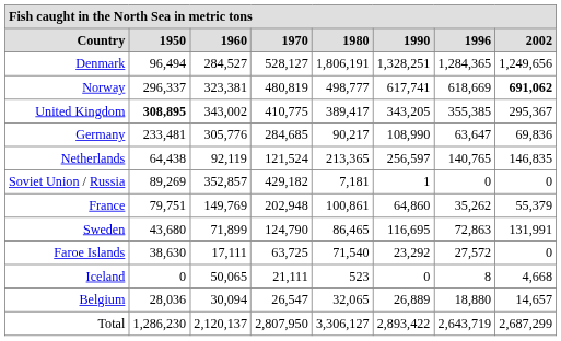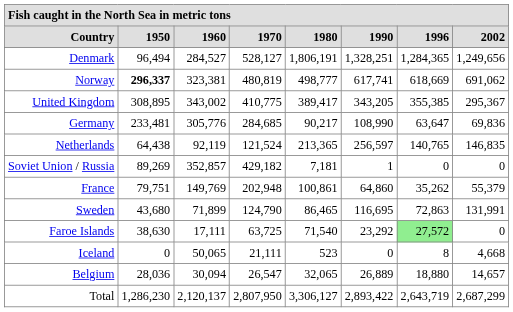Norway | 1950: normal -> bold
Norway | 2002: bold -> normal
United Kingdom | 1950: bold -> normal
Faroe Islands | 1996: no background -> lightgreen background
